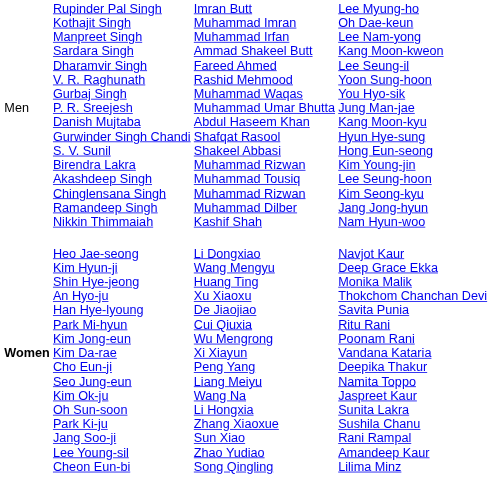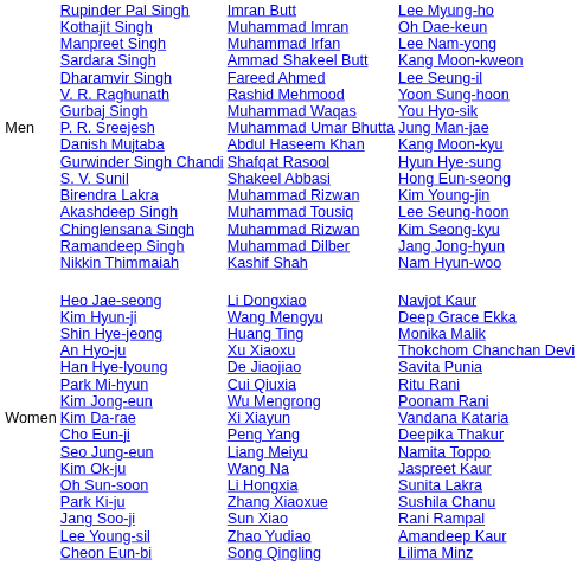Women | column 1: bold -> normal
